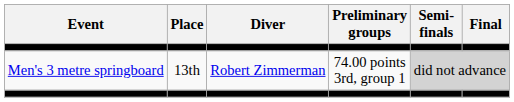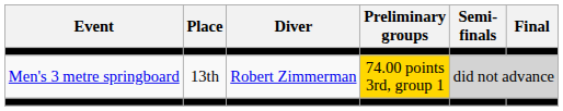Men's 3 metre springboard | Preliminary groups: no background -> gold background
